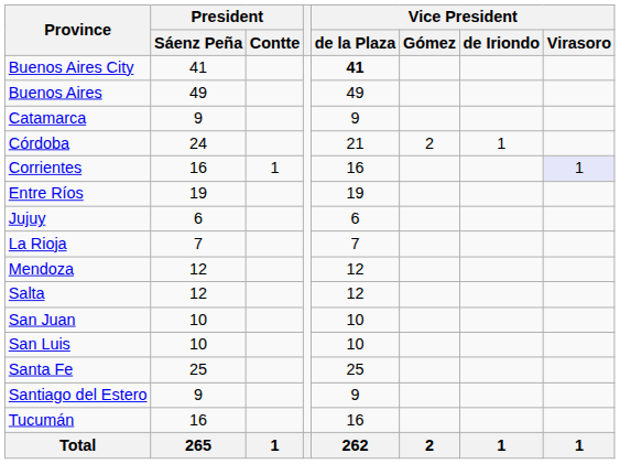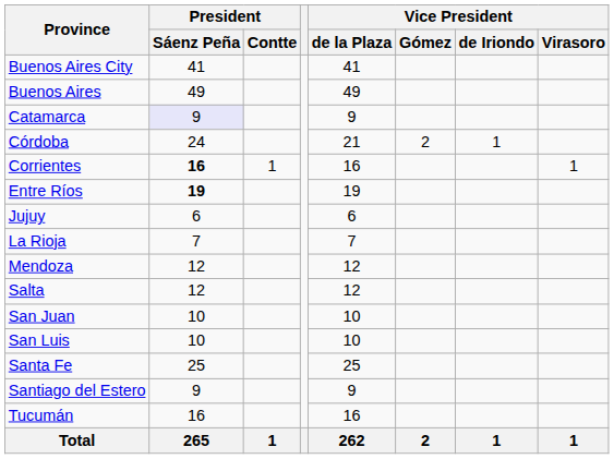Buenos Aires City | Vice President / de la Plaza: bold -> normal
Catamarca | President / Sáenz Peña: no background -> lavender background
Corrientes | President / Sáenz Peña: normal -> bold
Corrientes | Vice President / Virasoro: lavender background -> no background
Entre Ríos | President / Sáenz Peña: normal -> bold
